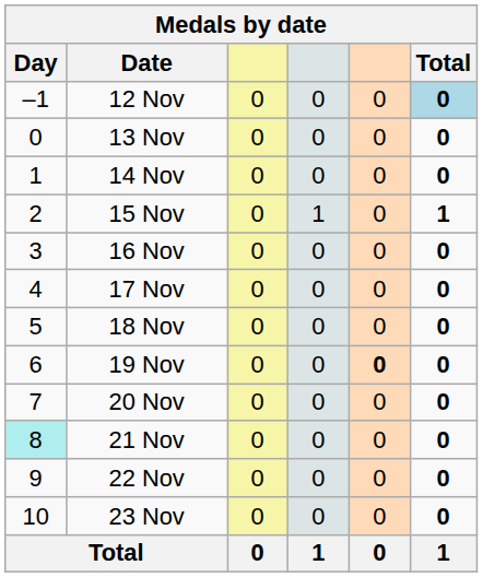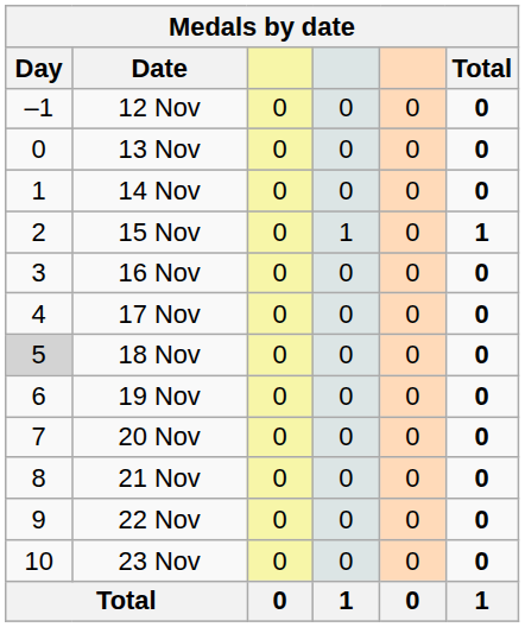12 Nov | Total: lightblue background -> no background
18 Nov | Day: no background -> lightgrey background
19 Nov | column 5: bold -> normal
21 Nov | Day: paleturquoise background -> no background
